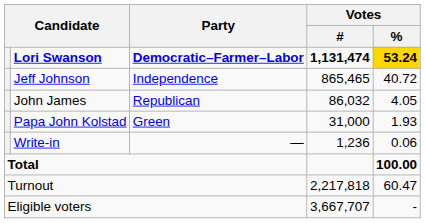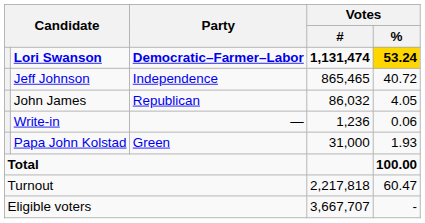rows swapped: Papa John Kolstad <-> Write-in
